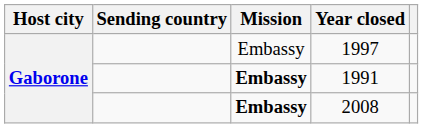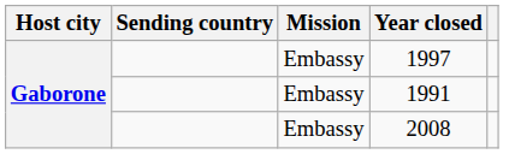1991 | Mission: bold -> normal
2008 | Mission: bold -> normal
